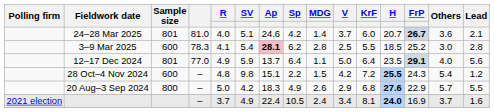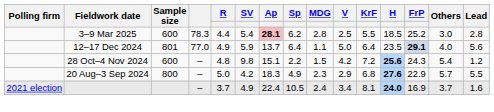- row: 24–28 Mar 2025 | 801 | 81.0 | 4.0 | 5.1 | 24.6 | 4.2 | 1.4 | 3.7 | 6.0 | 20.7 | 26.7 | 3.6 | 2.1
3–9 Mar 2025 | R: 4.1 -> 4.4
28 Oct–4 Nov 2024 | H: 25.5 -> 25.6
20 Aug–3 Sep 2024 | MDG: 2.6 -> 2.3
